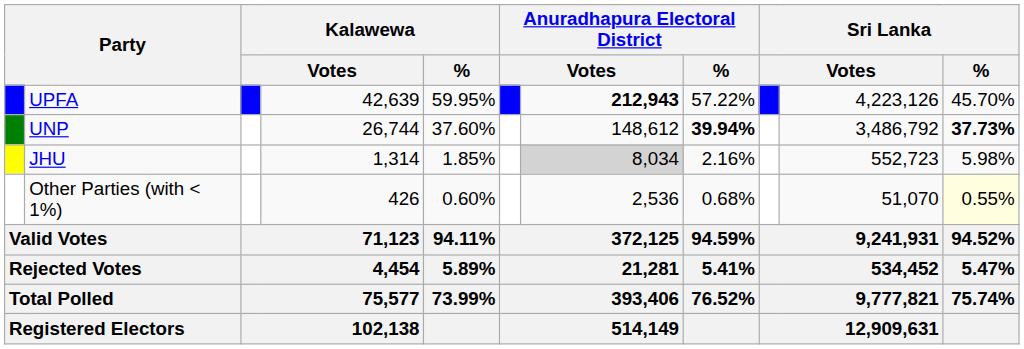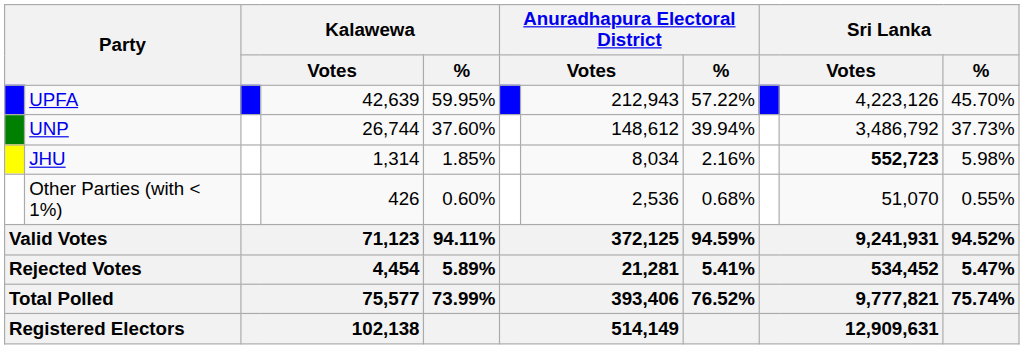UPFA | column 7: bold -> normal
UNP | Anuradhapura Electoral District / %: bold -> normal
UNP | Sri Lanka / %: bold -> normal
JHU | column 7: lightgrey background -> no background
JHU | column 10: normal -> bold
Other Parties (with < 1%) | Sri Lanka / %: lightyellow background -> no background
